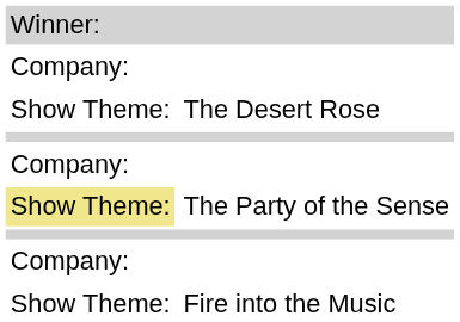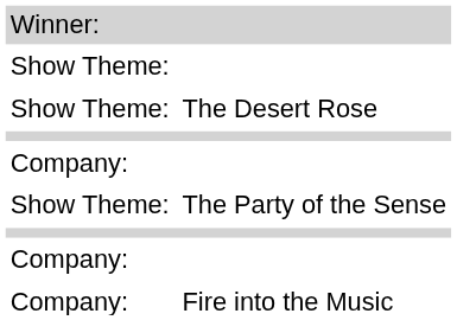row 2 | column 1: Company: -> Show Theme:
row 5 | column 1: khaki background -> no background
row 7 | column 1: Show Theme: -> Company:
